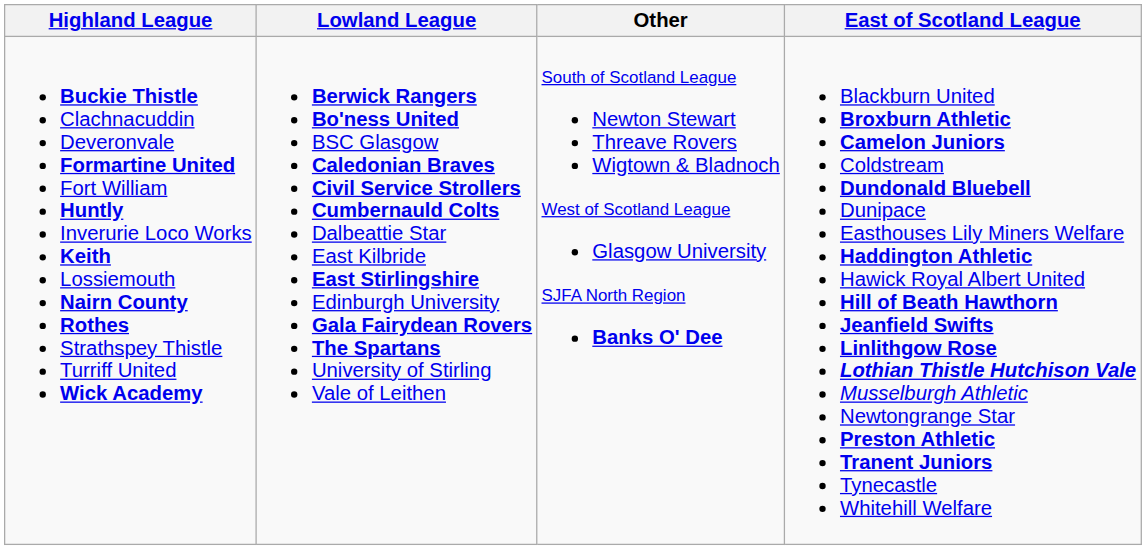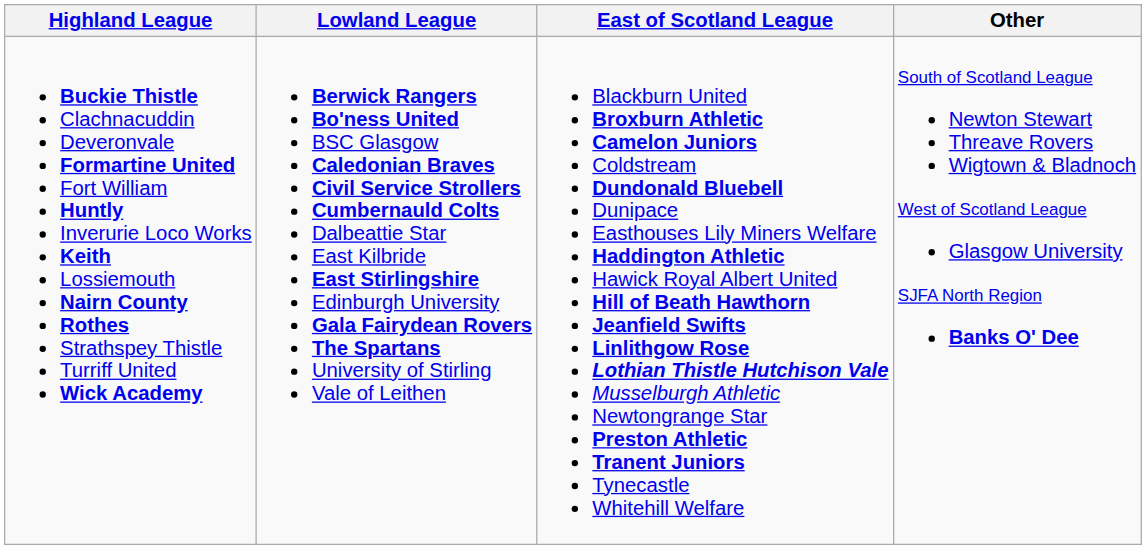columns swapped: East of Scotland League <-> Other
